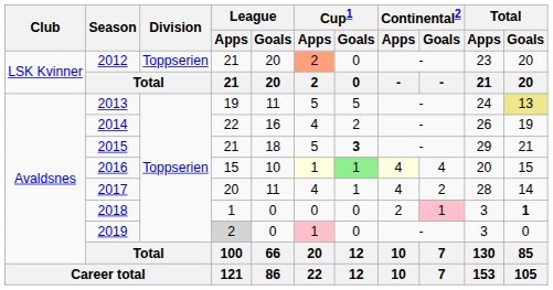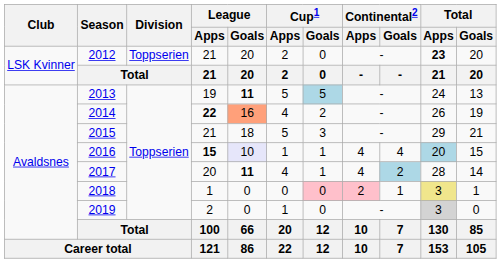2012 | Cup1 / Apps: lightsalmon background -> no background
2012 | Total / Apps: normal -> bold
2013 | League / Goals: normal -> bold
2013 | Cup1 / Goals: no background -> lightblue background
2013 | Total / Goals: khaki background -> no background
2014 | League / Apps: normal -> bold
2014 | League / Goals: no background -> lightsalmon background
2015 | Cup1 / Goals: bold -> normal
2016 | League / Apps: normal -> bold
2016 | League / Goals: no background -> lavender background
2016 | Cup1 / Apps: lightyellow background -> no background
2016 | Cup1 / Goals: lightgreen background -> no background
2016 | Continental2 / Apps: lightyellow background -> no background
2016 | Total / Apps: no background -> lightblue background
2017 | League / Goals: normal -> bold
2017 | Continental2 / Goals: no background -> lightblue background
2018 | Cup1 / Goals: no background -> pink background
2018 | Continental2 / Apps: no background -> pink background
2018 | Continental2 / Goals: pink background -> no background
2018 | Total / Apps: no background -> khaki background
2018 | Total / Goals: bold -> normal
2019 | League / Apps: lightgrey background -> no background
2019 | Cup1 / Apps: pink background -> no background
2019 | Total / Apps: no background -> lightgrey background
